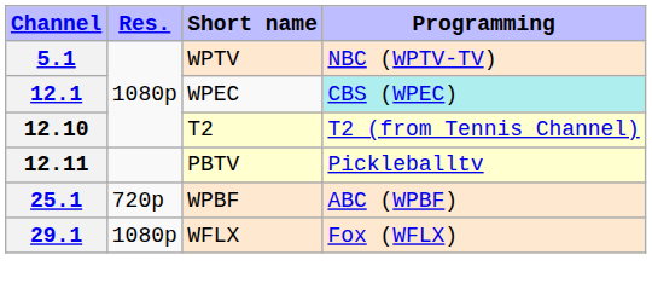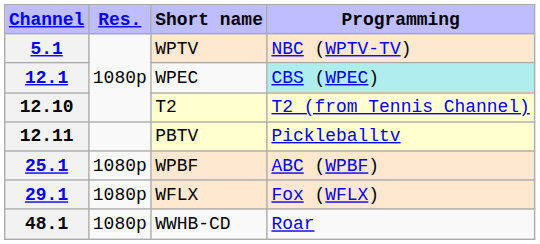25.1 | Res.: 720p -> 1080p
+ row: 48.1 | 1080p | WWHB-CD | Roar
